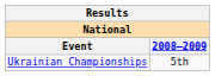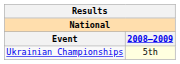Ukrainian Championships | 2008–2009: no background -> lightyellow background
